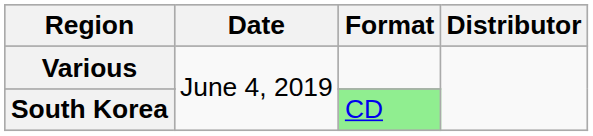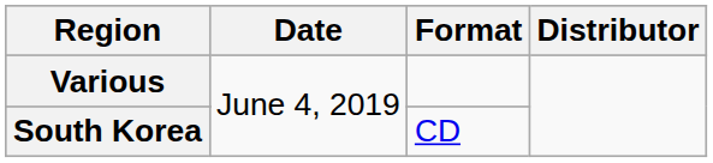South Korea / CD | Format: lightgreen background -> no background
